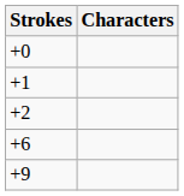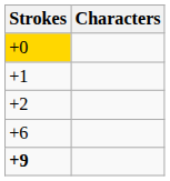+0 | Strokes: no background -> gold background
+9 | Strokes: normal -> bold
